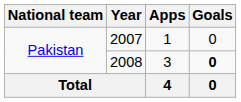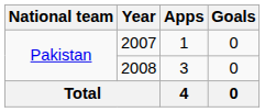2008 | Goals: bold -> normal
